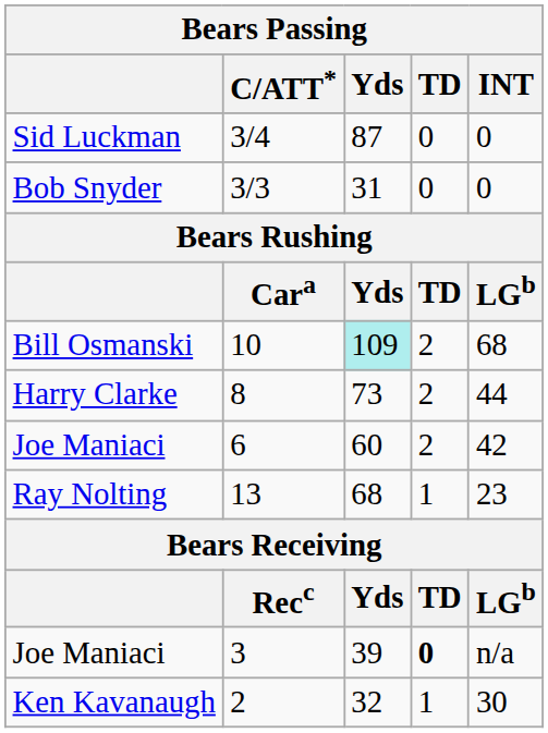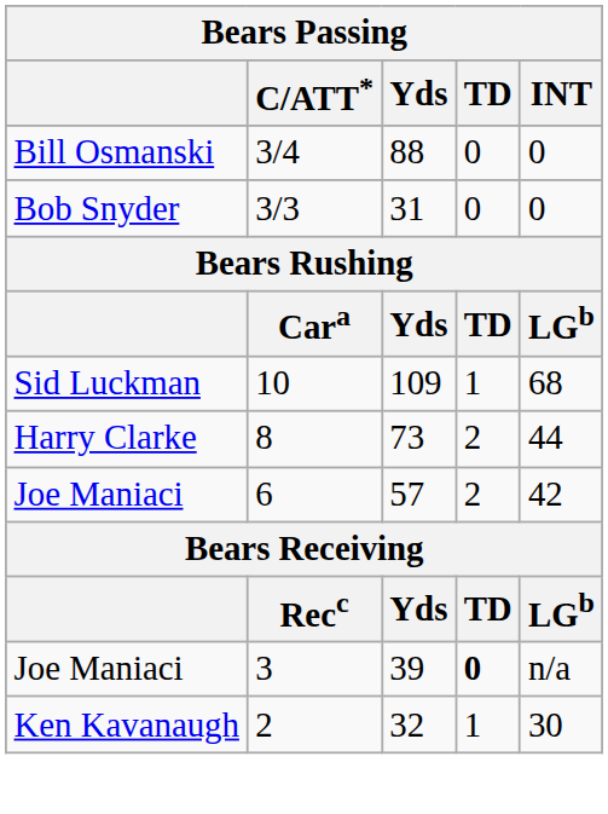3/4 | column 1: Sid Luckman -> Bill Osmanski
3/4 | Yds: 87 -> 88
10 | column 1: Bill Osmanski -> Sid Luckman
10 | Yds: paleturquoise background -> no background
10 | TD: 2 -> 1
6 | Yds: 60 -> 57
- row: Ray Nolting | 13 | 68 | 1 | 23
